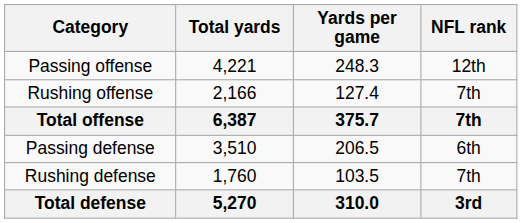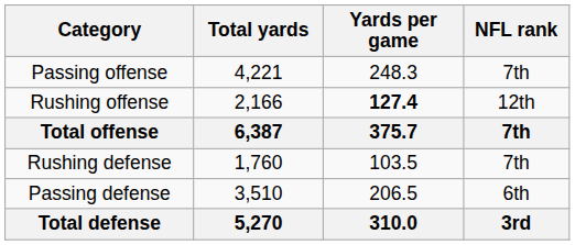Passing offense | NFL rank: 12th -> 7th
Rushing offense | Yards per game: normal -> bold
Rushing offense | NFL rank: 7th -> 12th
rows swapped: Passing defense <-> Rushing defense
